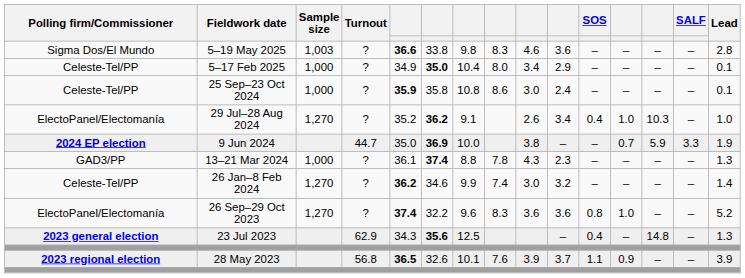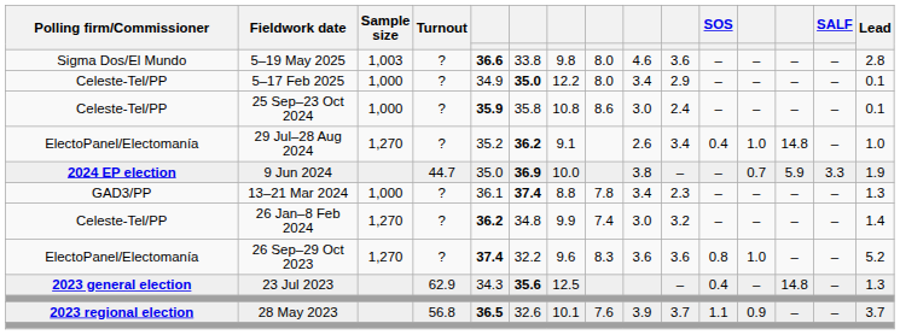5–19 May 2025 | column 8: 8.3 -> 8.0
5–17 Feb 2025 | column 7: 10.4 -> 12.2
29 Jul–28 Aug 2024 | column 13: 10.3 -> 14.8
13–21 Mar 2024 | column 9: 4.3 -> 3.4
26 Jan–8 Feb 2024 | column 6: 34.6 -> 34.8
28 May 2023 | Lead: 3.9 -> 3.7
